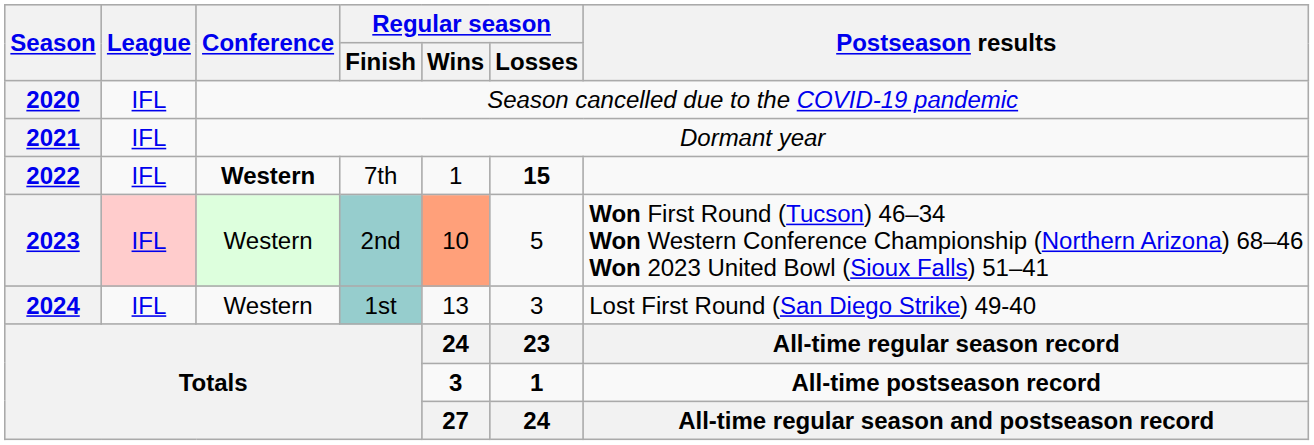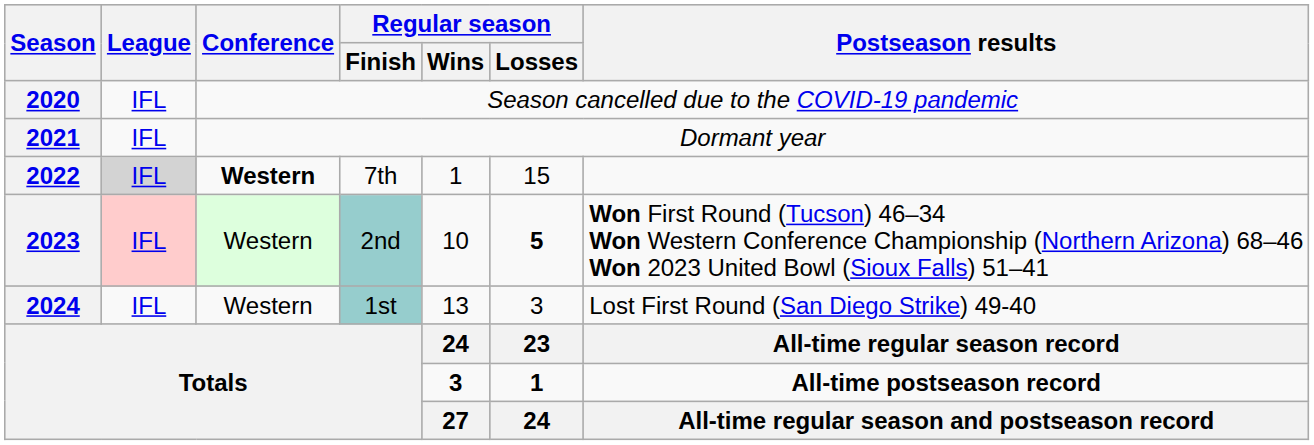2022 | League: no background -> lightgrey background
2022 | Regular season / Losses: bold -> normal
2023 | Regular season / Wins: lightsalmon background -> no background
2023 | Regular season / Losses: normal -> bold
